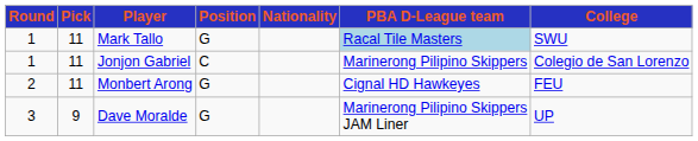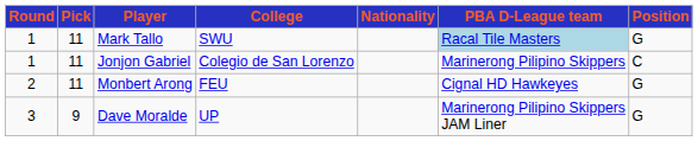columns swapped: Position <-> College
